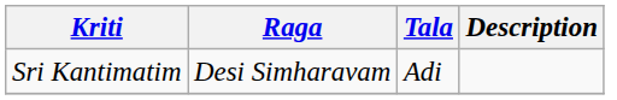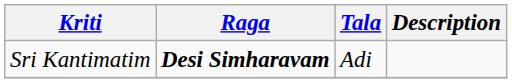Sri Kantimatim | Raga: normal -> bold
